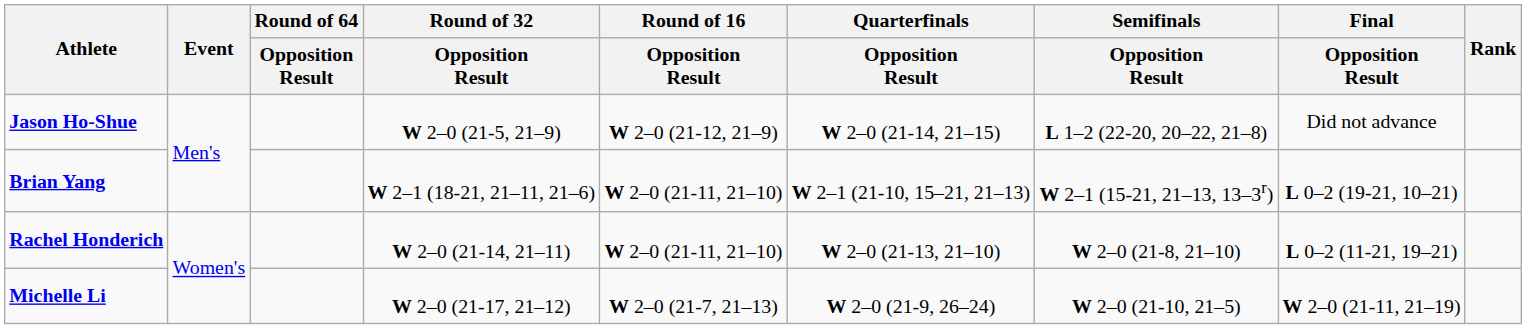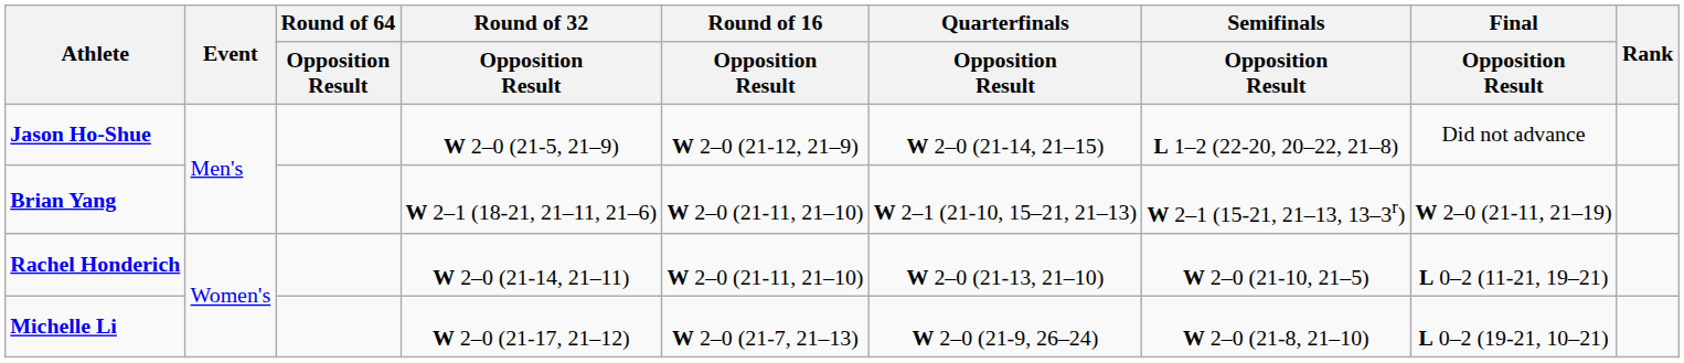Brian Yang | Final / Opposition Result: L 0–2 (19-21, 10–21) -> W 2–0 (21-11, 21–19)
Rachel Honderich | Semifinals / Opposition Result: W 2–0 (21-8, 21–10) -> W 2–0 (21-10, 21–5)
Michelle Li | Semifinals / Opposition Result: W 2–0 (21-10, 21–5) -> W 2–0 (21-8, 21–10)
Michelle Li | Final / Opposition Result: W 2–0 (21-11, 21–19) -> L 0–2 (19-21, 10–21)
